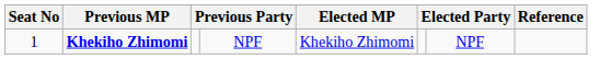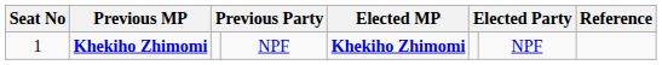row 2 | Elected MP: normal -> bold
